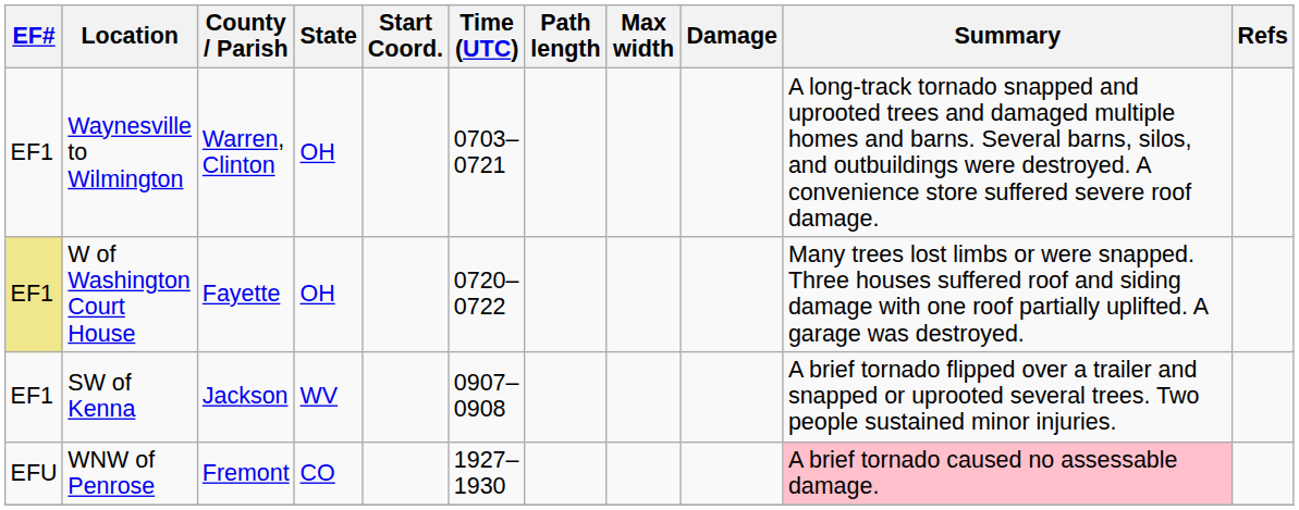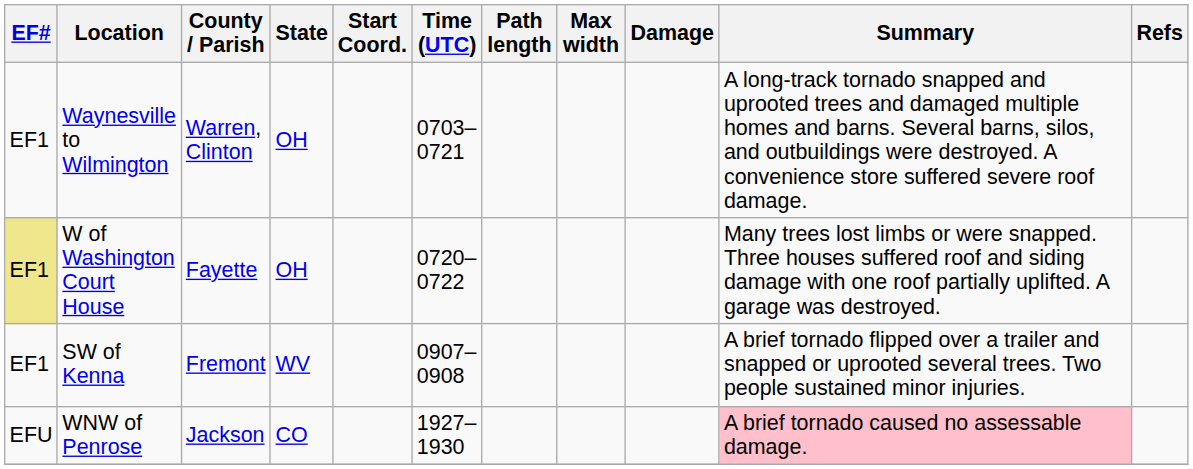SW of Kenna | County / Parish: Jackson -> Fremont
WNW of Penrose | County / Parish: Fremont -> Jackson
